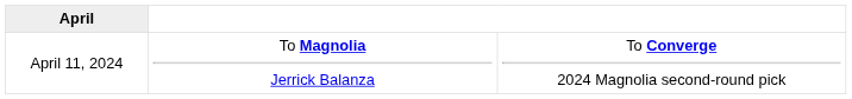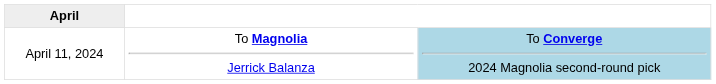April 11, 2024 | column 3: no background -> lightblue background
